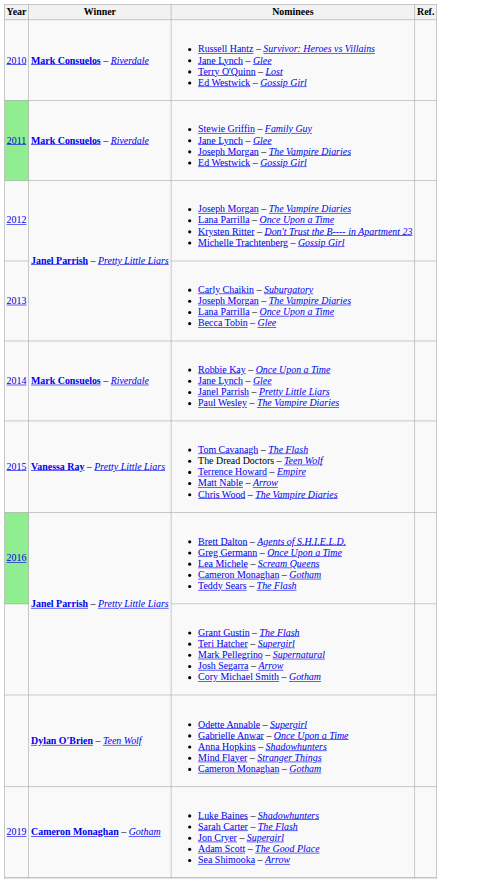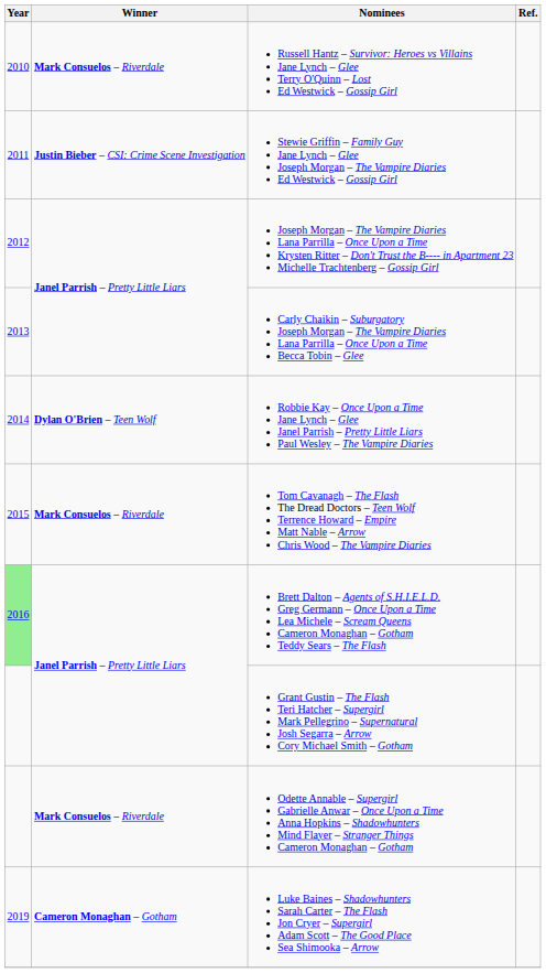row 3 | Year: lightgreen background -> no background
row 3 | Winner: Mark Consuelos – Riverdale -> Justin Bieber – CSI: Crime Scene Investigation
row 6 | Winner: Mark Consuelos – Riverdale -> Dylan O'Brien – Teen Wolf
row 7 | Winner: Vanessa Ray – Pretty Little Liars -> Mark Consuelos – Riverdale
row 10 | Winner: Dylan O'Brien – Teen Wolf -> Mark Consuelos – Riverdale
